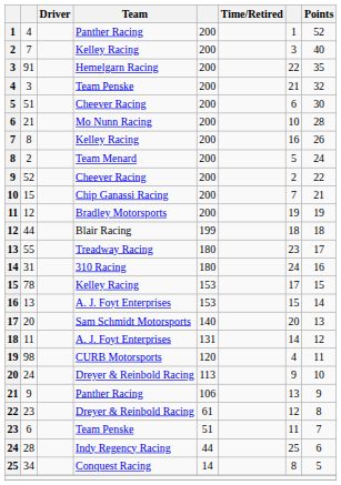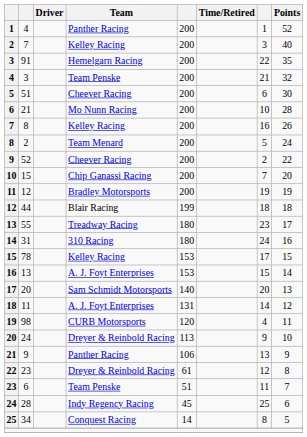row 11 | Points: 21 -> 20
row 25 | column 5: 44 -> 45
